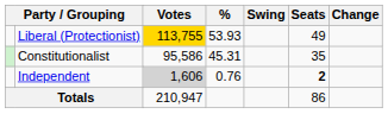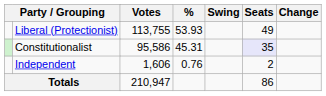Liberal (Protectionist) | Votes: gold background -> no background
Constitutionalist | Seats: no background -> lavender background
Independent | Votes: lightgrey background -> no background
Independent | Seats: bold -> normal
